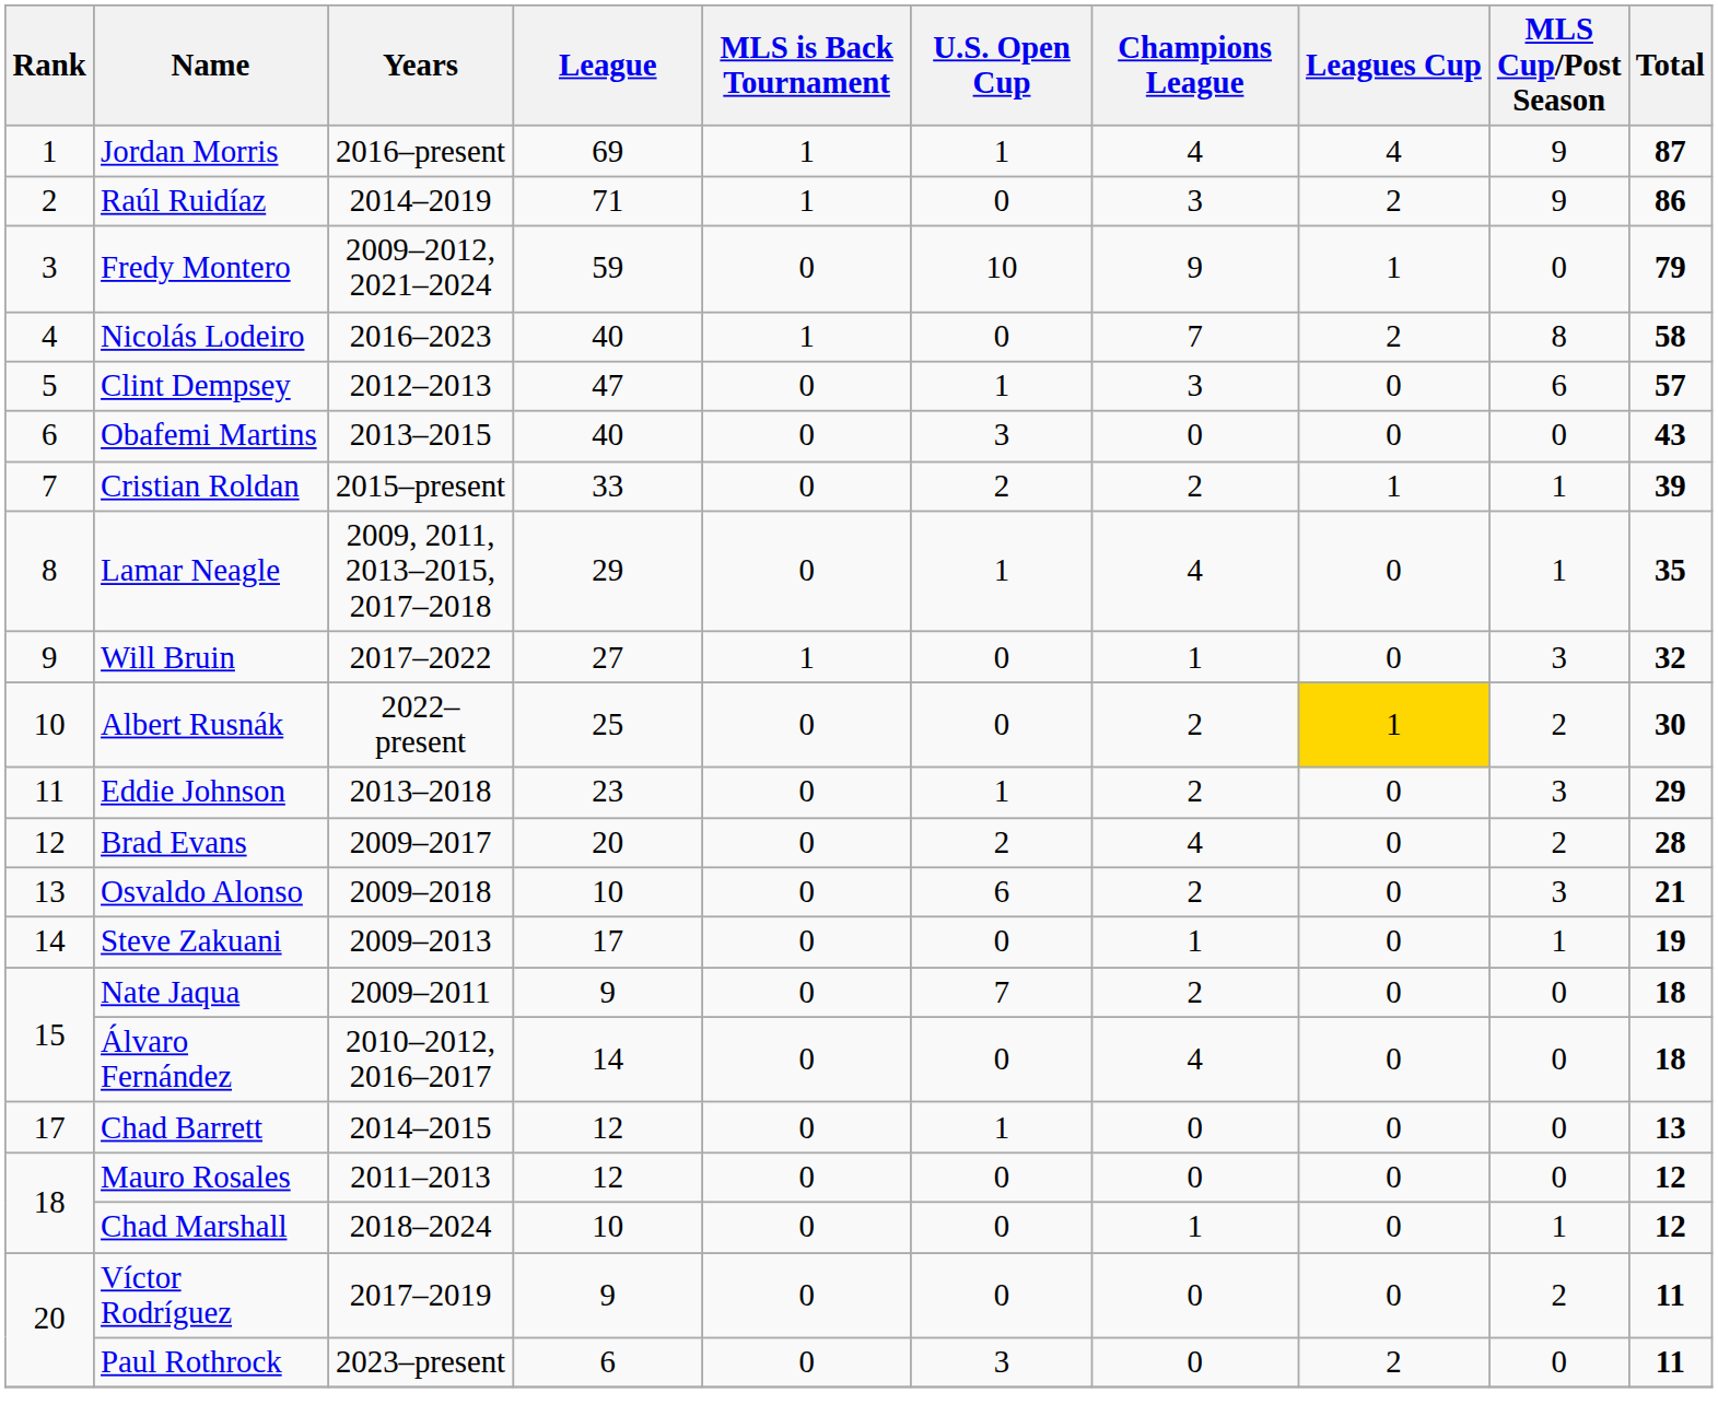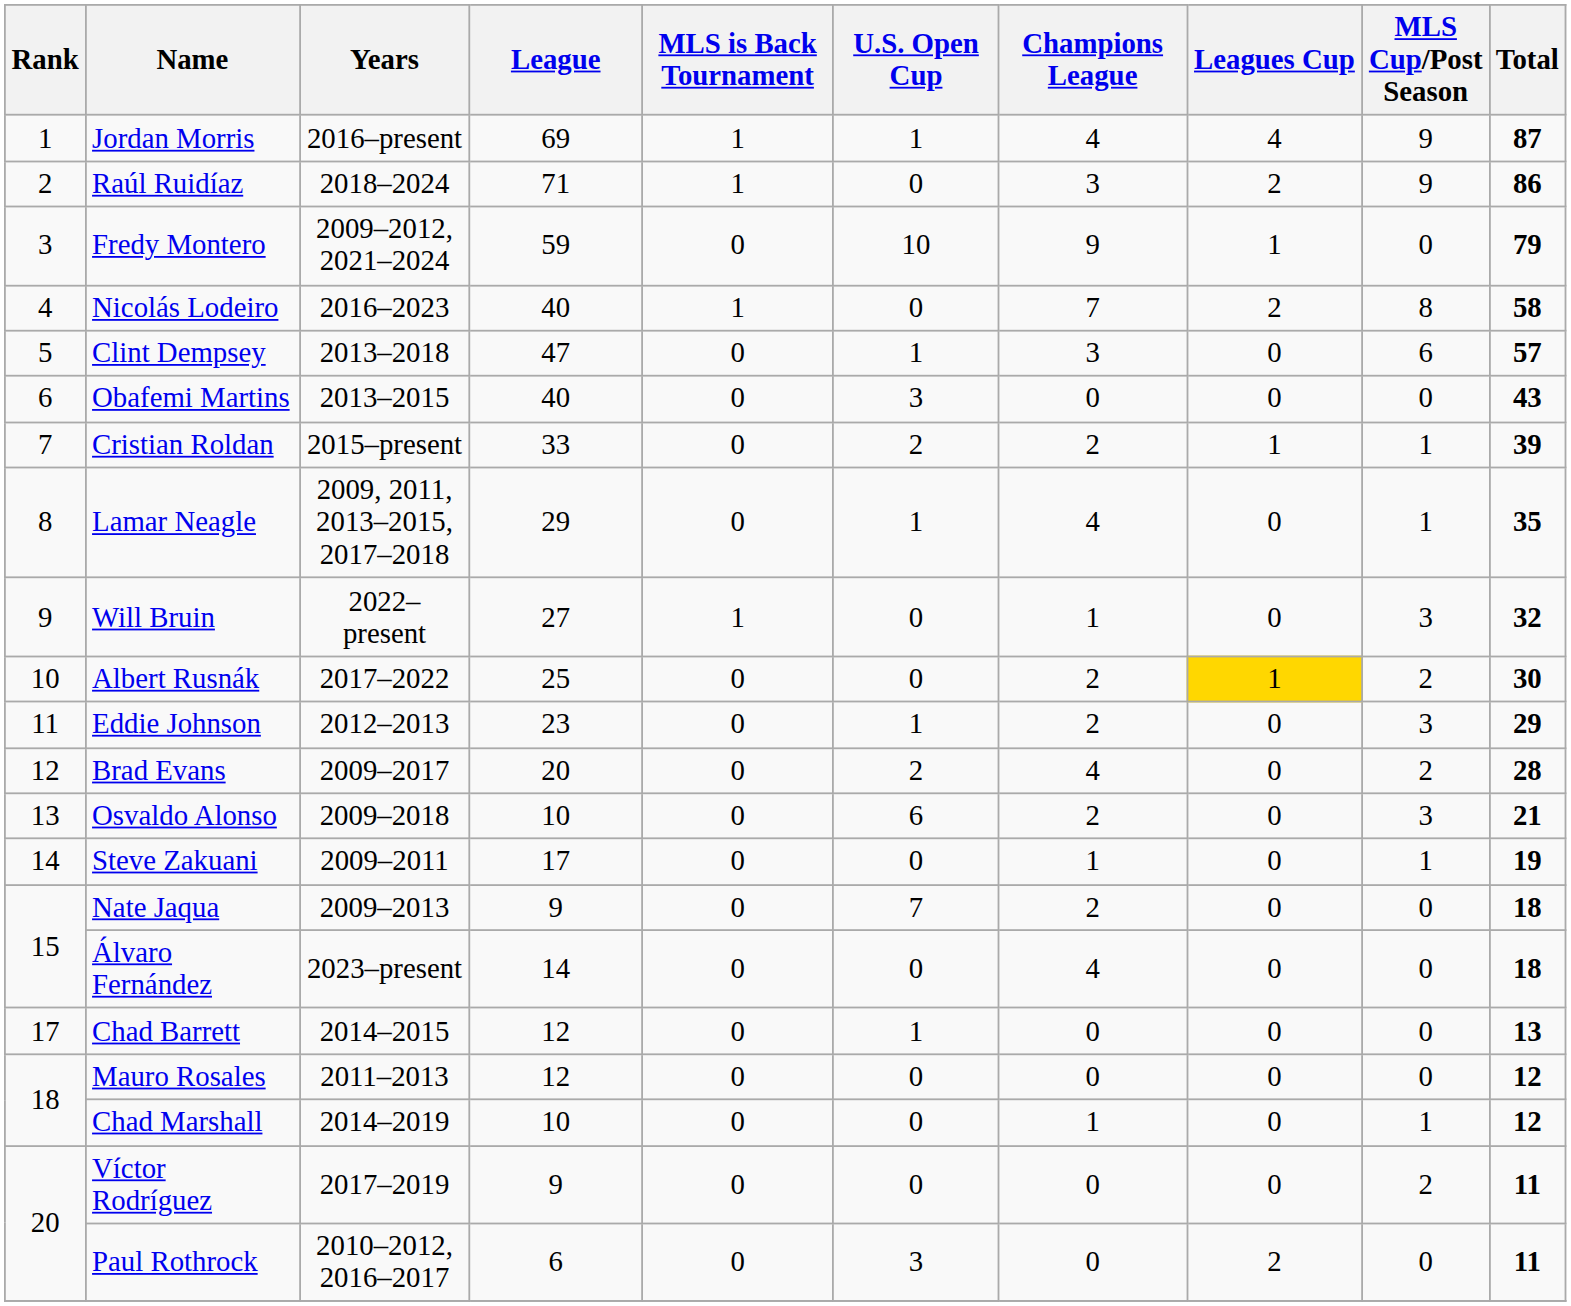Raúl Ruidíaz | Years: 2014–2019 -> 2018–2024
Clint Dempsey | Years: 2012–2013 -> 2013–2018
Will Bruin | Years: 2017–2022 -> 2022– present
Albert Rusnák | Years: 2022– present -> 2017–2022
Eddie Johnson | Years: 2013–2018 -> 2012–2013
Steve Zakuani | Years: 2009–2013 -> 2009–2011
Nate Jaqua | Years: 2009–2011 -> 2009–2013
Álvaro Fernández | Years: 2010–2012, 2016–2017 -> 2023–present
Chad Marshall | Years: 2018–2024 -> 2014–2019
Paul Rothrock | Years: 2023–present -> 2010–2012, 2016–2017
